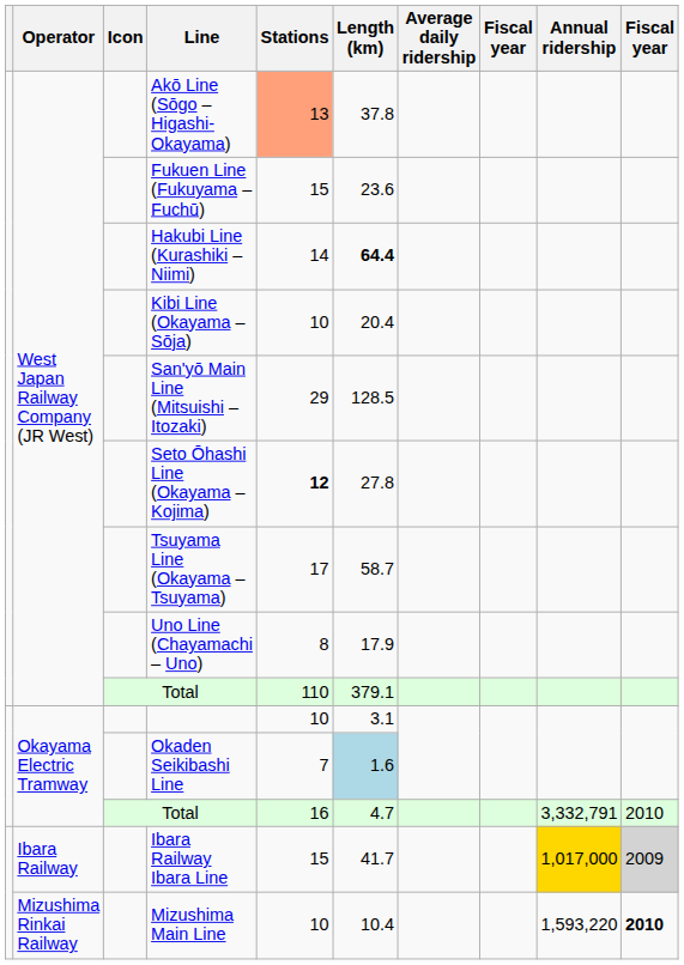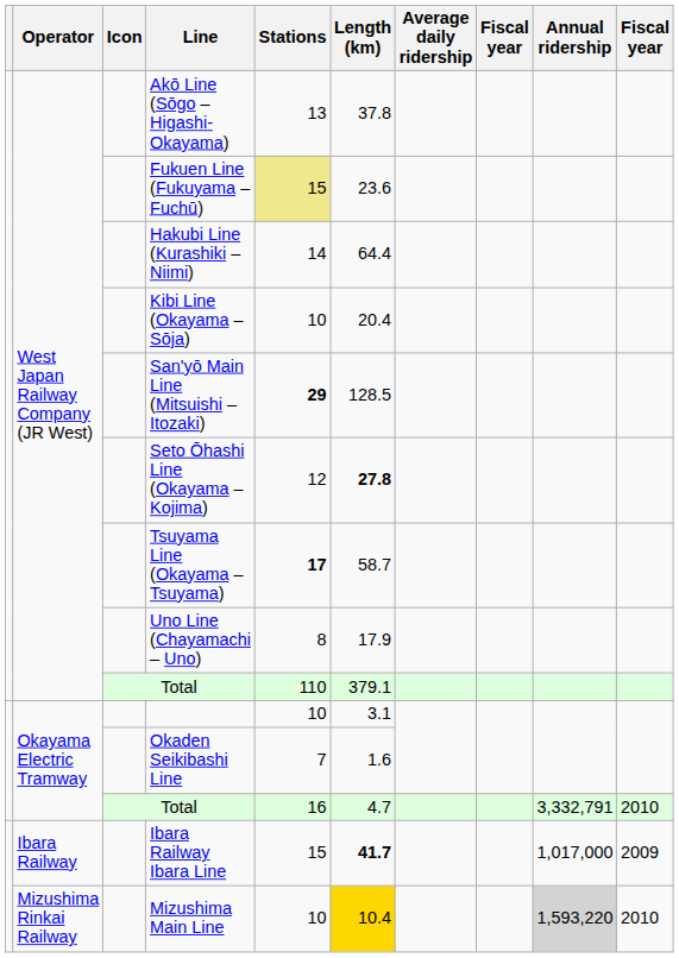Akō Line (Sōgo ‒ Higashi-Okayama) | Stations: lightsalmon background -> no background
Fukuen Line (Fukuyama ‒ Fuchū) | Stations: no background -> khaki background
Hakubi Line (Kurashiki ‒ Niimi) | Length (km): bold -> normal
San'yō Main Line (Mitsuishi ‒ Itozaki) | Stations: normal -> bold
Seto Ōhashi Line (Okayama ‒ Kojima) | Stations: bold -> normal
Seto Ōhashi Line (Okayama ‒ Kojima) | Length (km): normal -> bold
Tsuyama Line (Okayama ‒ Tsuyama) | Stations: normal -> bold
Okaden Seikibashi Line | Length (km): lightblue background -> no background
Ibara Railway Ibara Line | Length (km): normal -> bold
Ibara Railway Ibara Line | Annual ridership: gold background -> no background
Ibara Railway Ibara Line | column 10: lightgrey background -> no background
Mizushima Main Line | Length (km): no background -> gold background
Mizushima Main Line | Annual ridership: no background -> lightgrey background
Mizushima Main Line | column 10: bold -> normal
